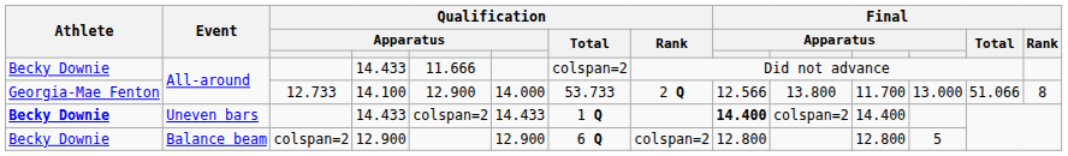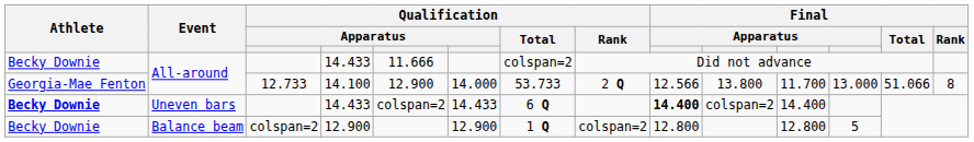Uneven bars | Qualification / Total: 1 Q -> 6 Q
Balance beam | Qualification / Total: 6 Q -> 1 Q
